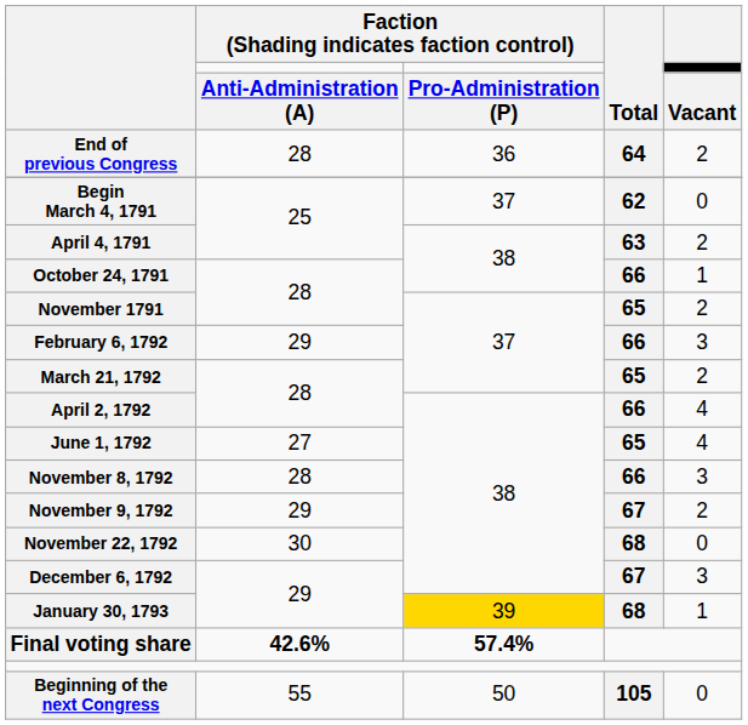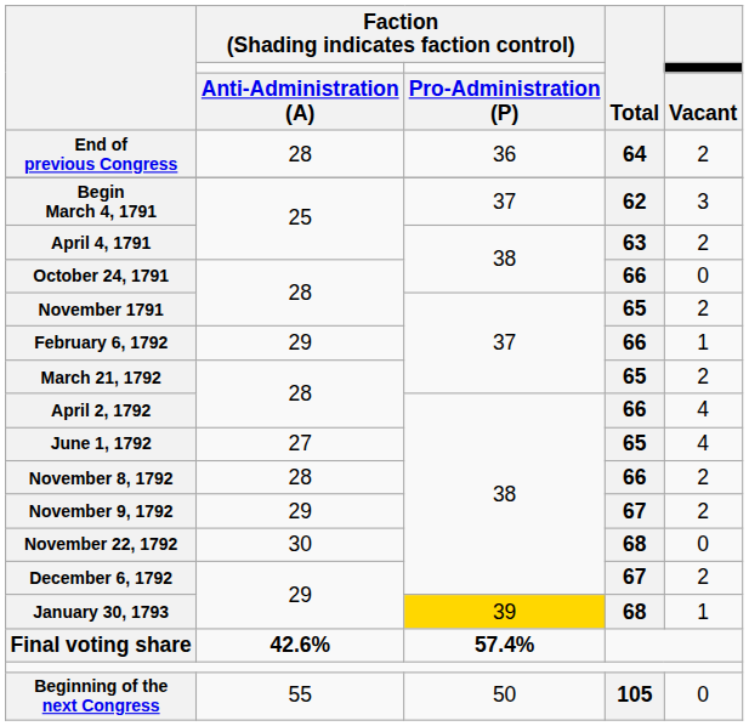Begin March 4, 1791 | column 5: 0 -> 3
October 24, 1791 | column 5: 1 -> 0
February 6, 1792 | column 5: 3 -> 1
November 8, 1792 | column 5: 3 -> 2
December 6, 1792 | column 5: 3 -> 2
